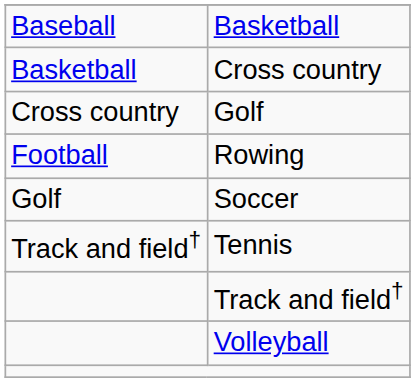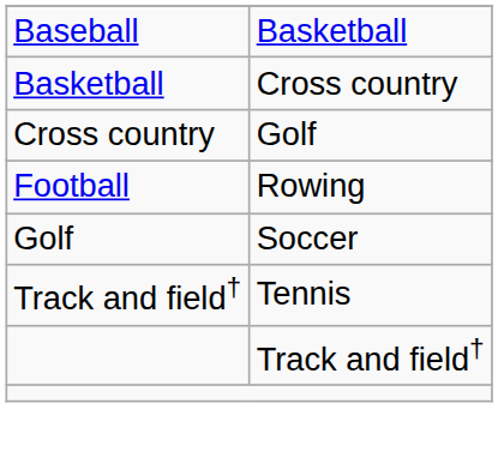- row: Volleyball
